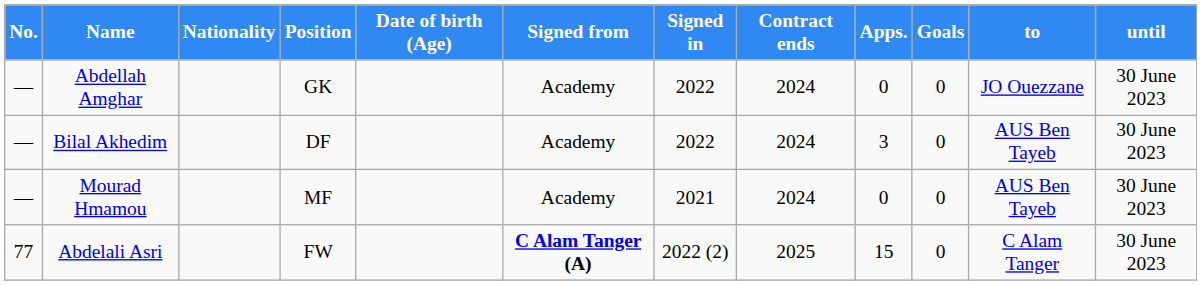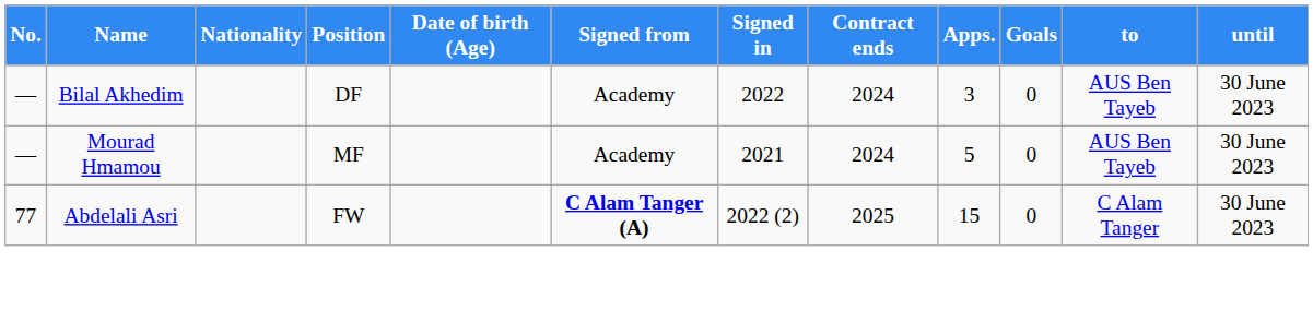- row: — | Abdellah Amghar | GK | Academy | 2022 | 2024 | 0 | 0 | JO Ouezzane | 30 June 2023
Mourad Hmamou | Apps.: 0 -> 5
